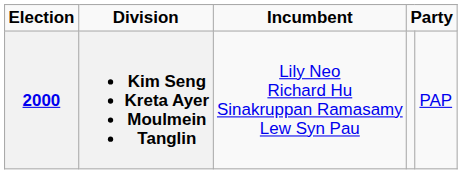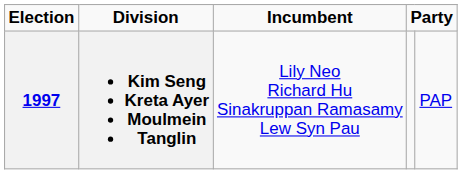Kim Seng Kreta Ayer Moulmein Tanglin | Election: 2000 -> 1997
